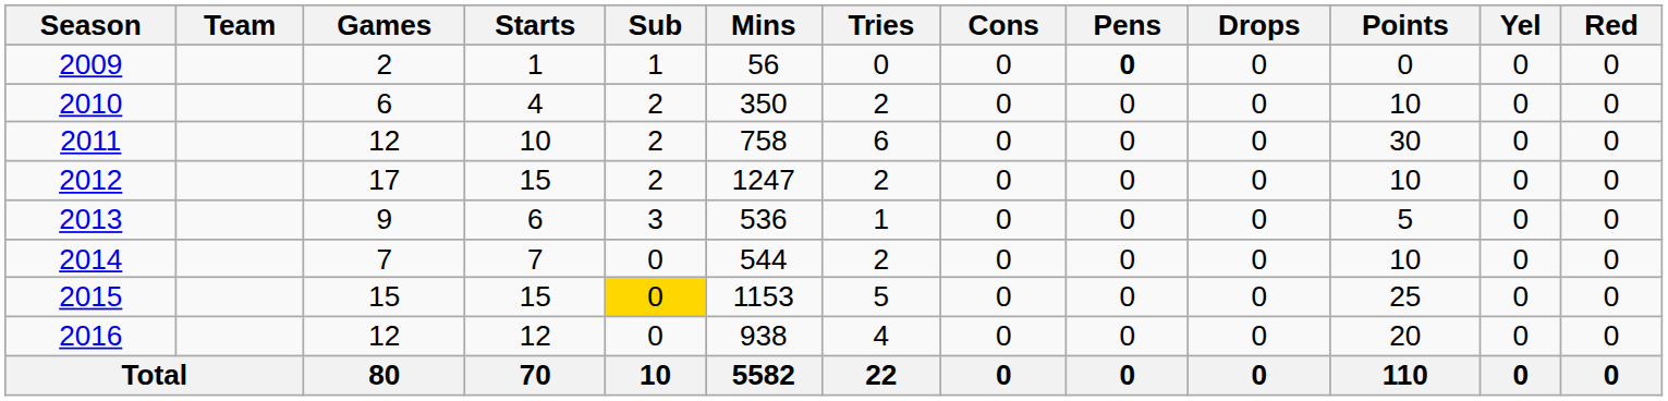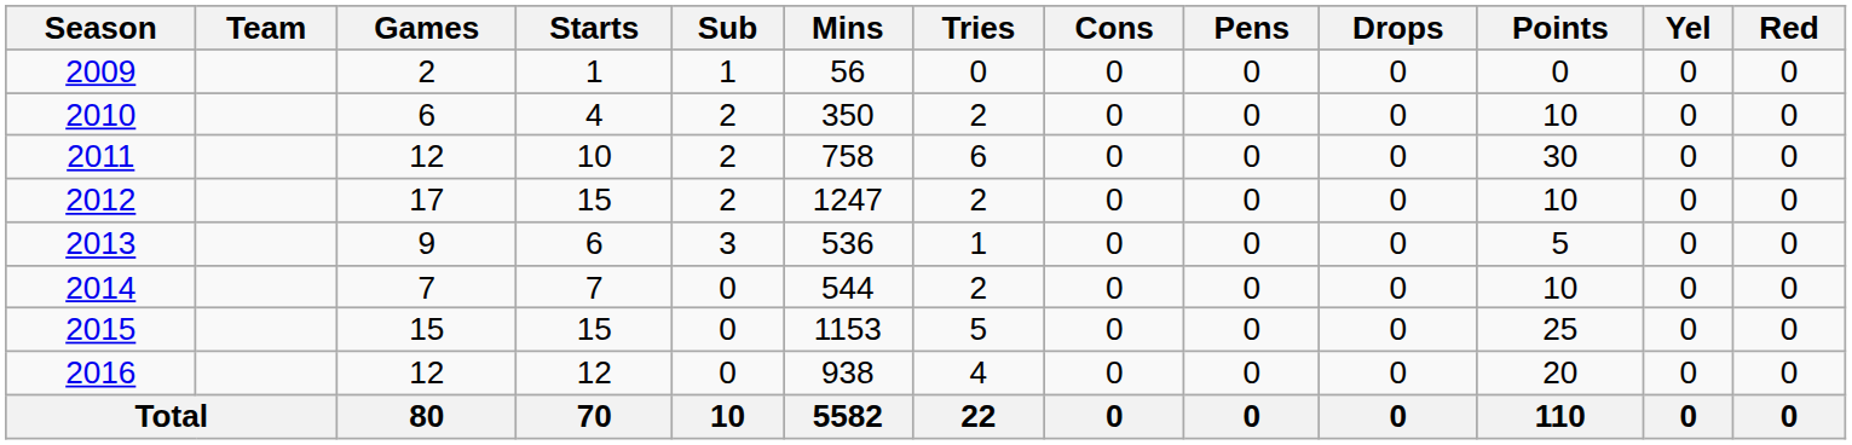2009 | Pens: bold -> normal
2015 | Sub: gold background -> no background
